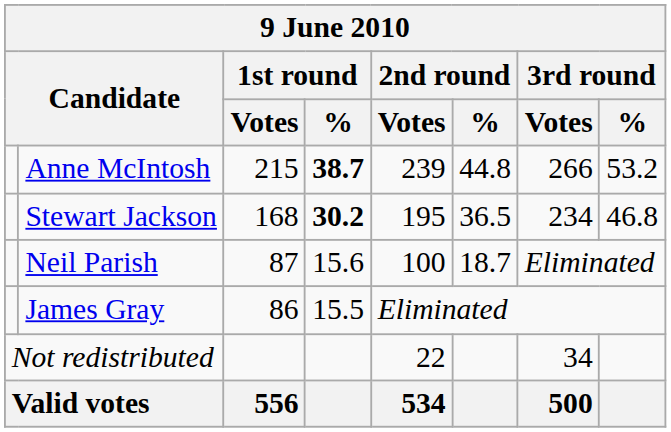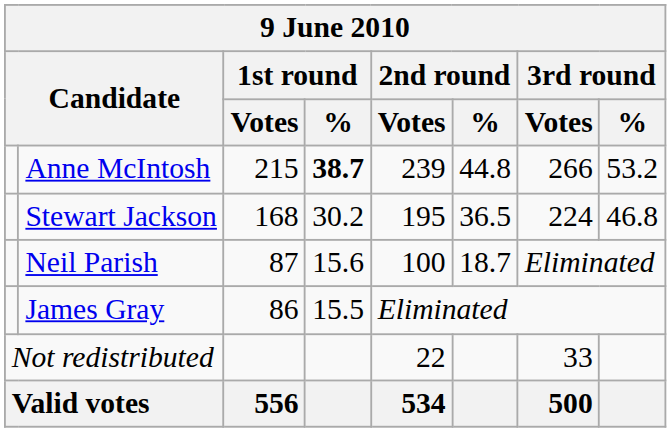Stewart Jackson | 1st round / %: bold -> normal
Stewart Jackson | 3rd round / Votes: 234 -> 224
Not redistributed | 3rd round / Votes: 34 -> 33
